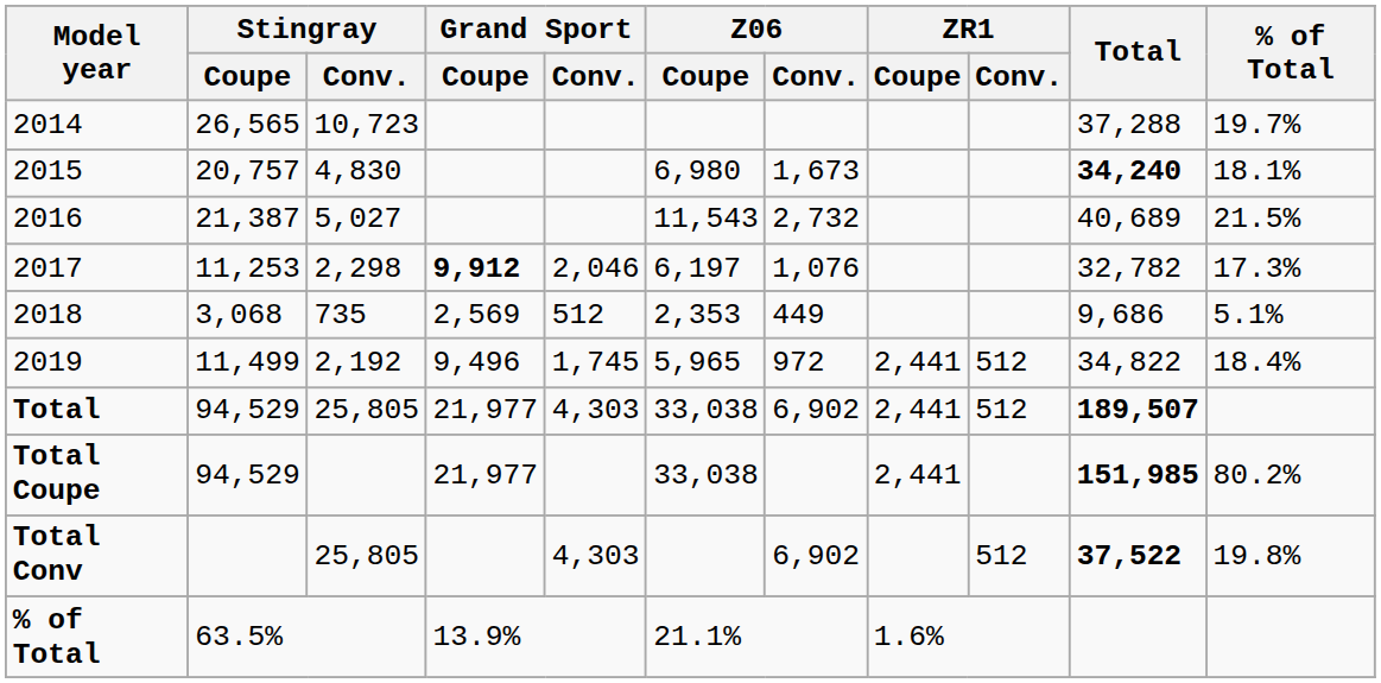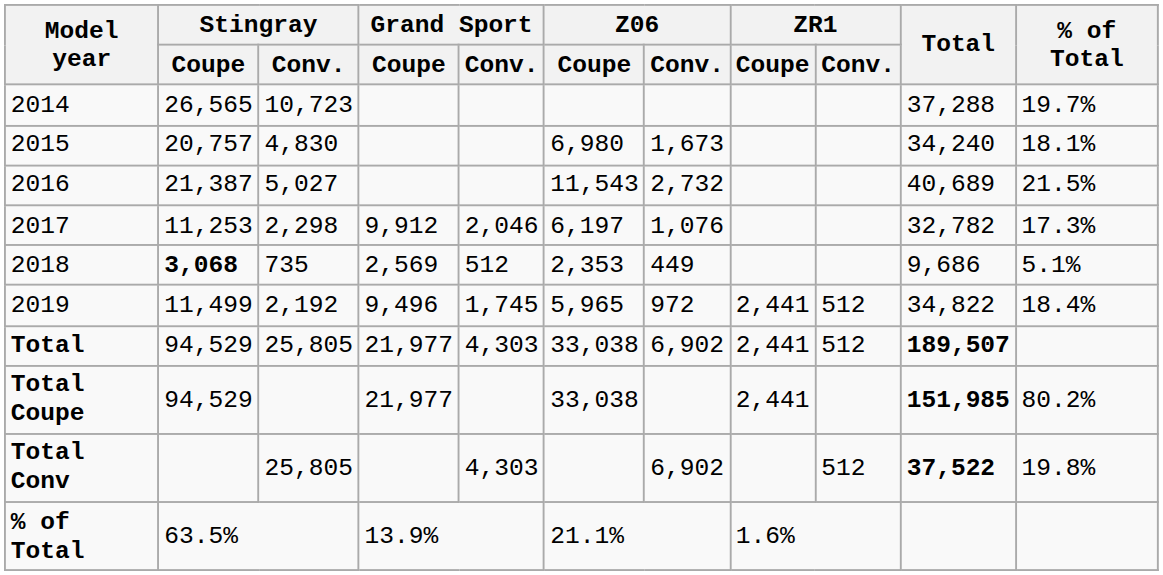2015 | Total: bold -> normal
2017 | Grand Sport / Coupe: bold -> normal
2018 | Stingray / Coupe: normal -> bold
